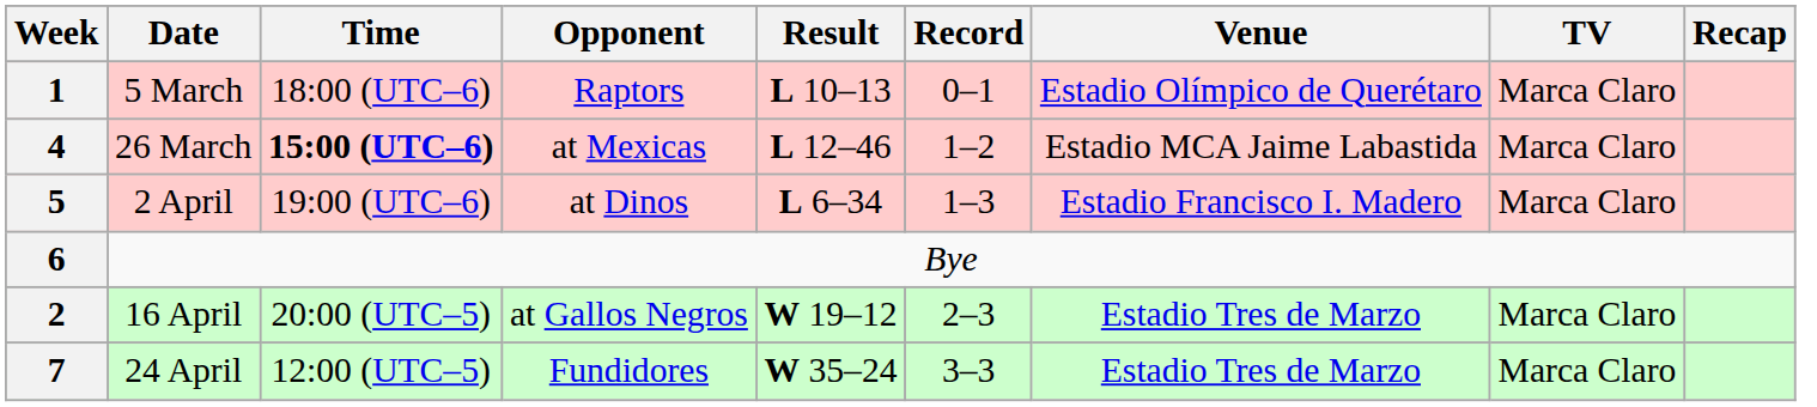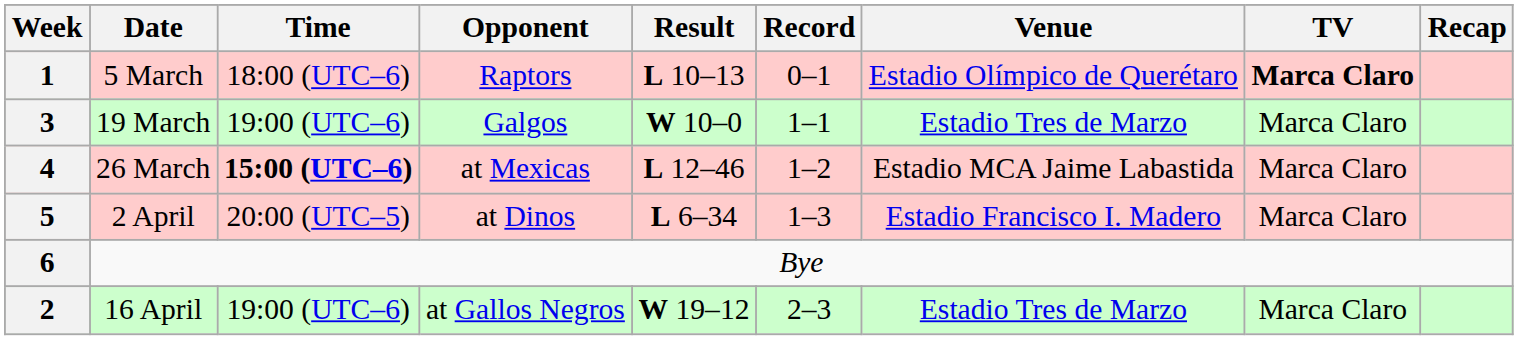1 | TV: normal -> bold
+ row: 3 | 19 March | 19:00 (UTC–6) | Galgos | W 10–0 | 1–1 | Estadio Tres de Marzo | Marca Claro
5 | Time: 19:00 (UTC–6) -> 20:00 (UTC–5)
2 | Time: 20:00 (UTC–5) -> 19:00 (UTC–6)
- row: 7 | 24 April | 12:00 (UTC–5) | Fundidores | W 35–24 | 3–3 | Estadio Tres de Marzo | Marca Claro
